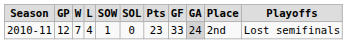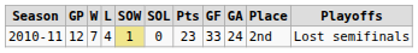2010-11 | column 5: no background -> khaki background
2010-11 | column 9: lightgrey background -> no background
